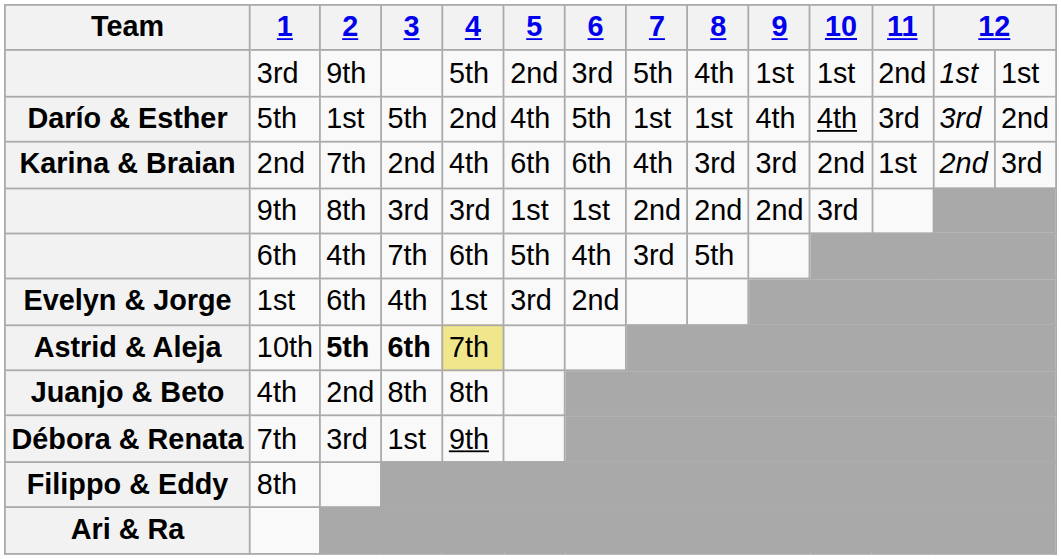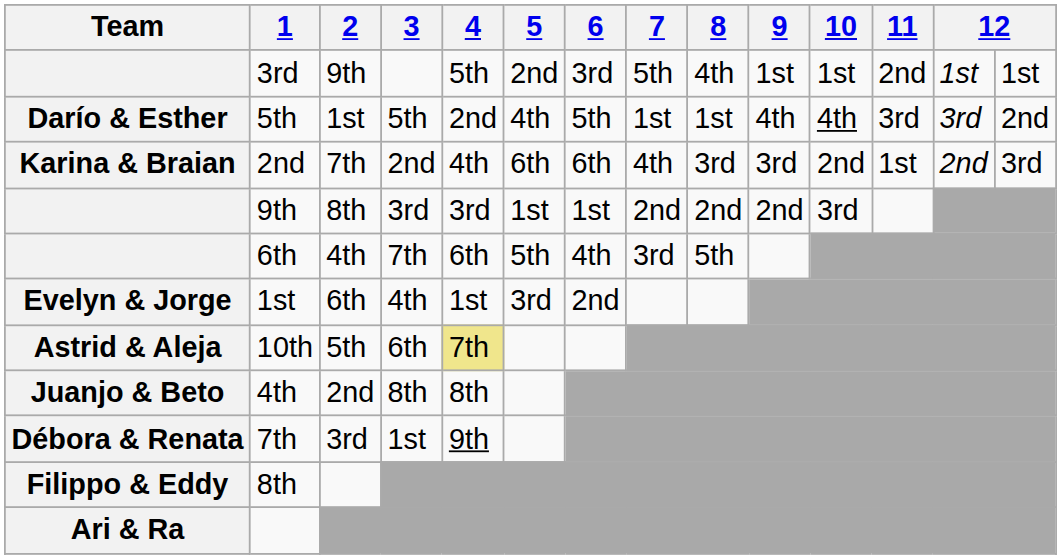10th | 2: bold -> normal
10th | 3: bold -> normal
